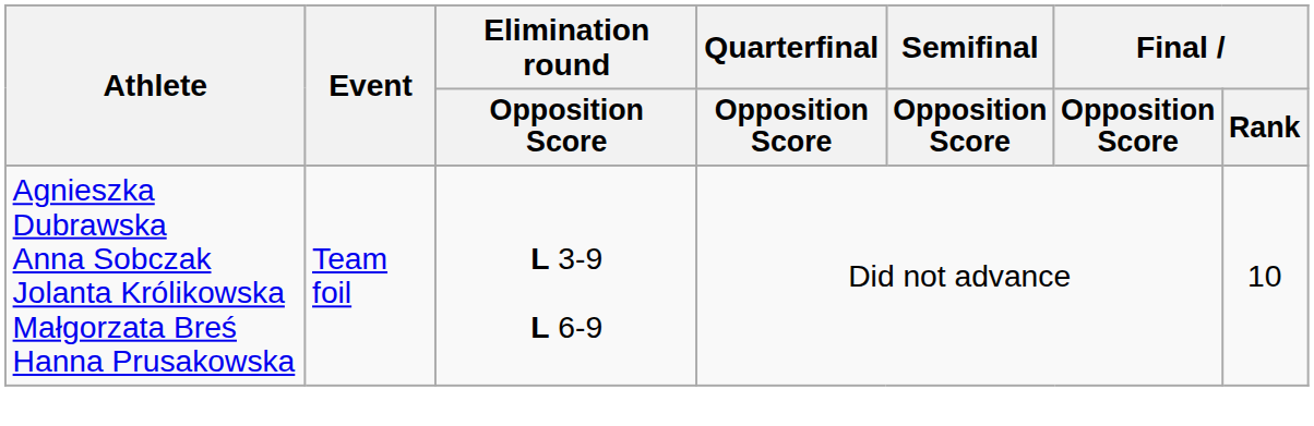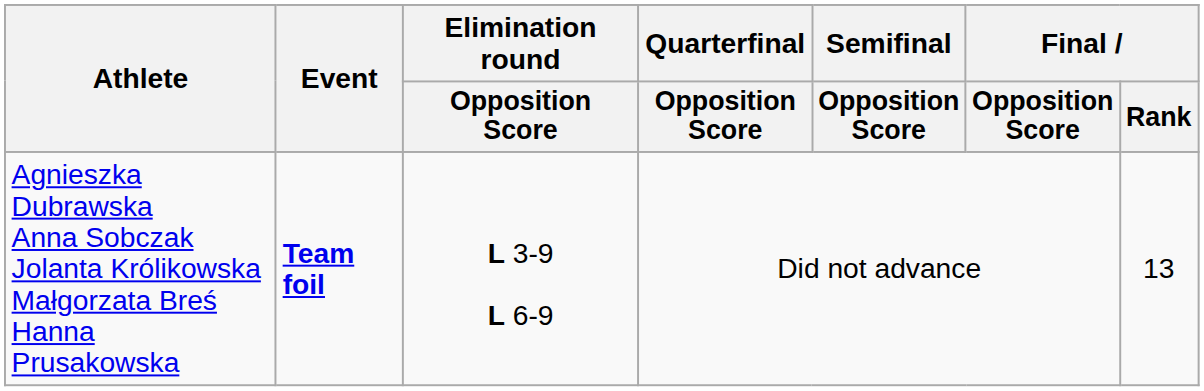row 3 | Event: normal -> bold
row 3 | Final / Rank: 10 -> 13
